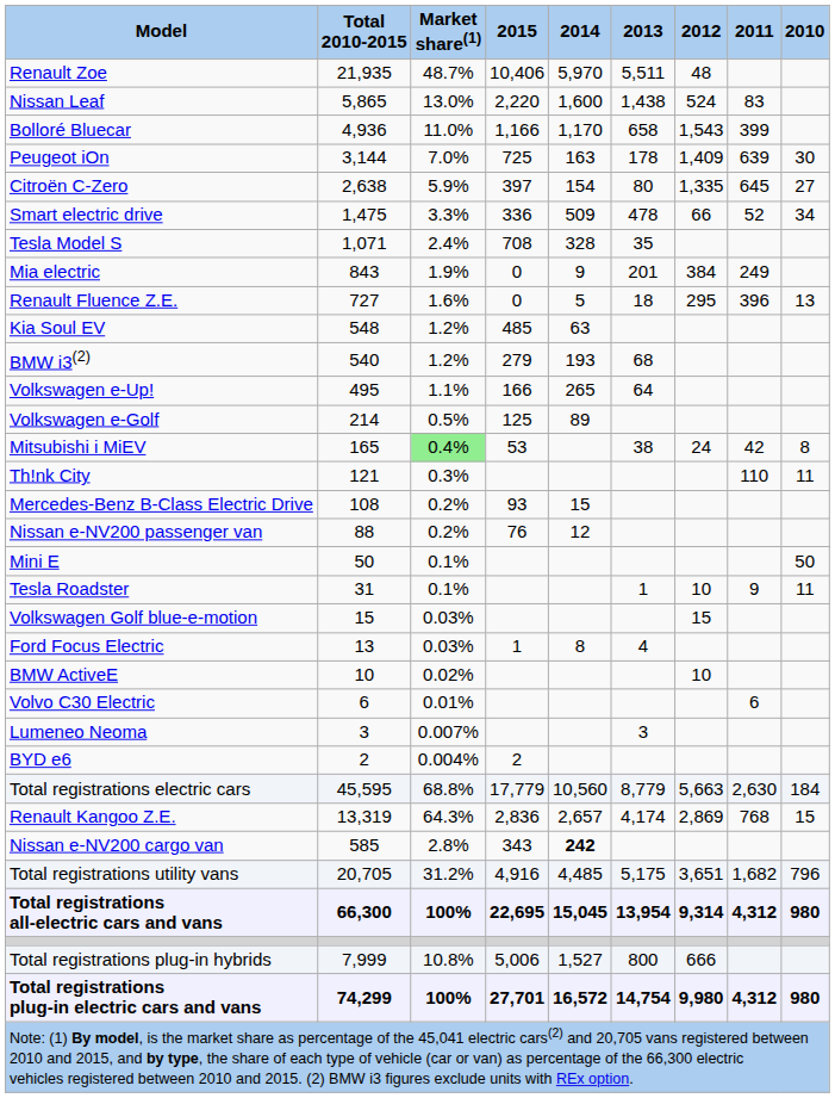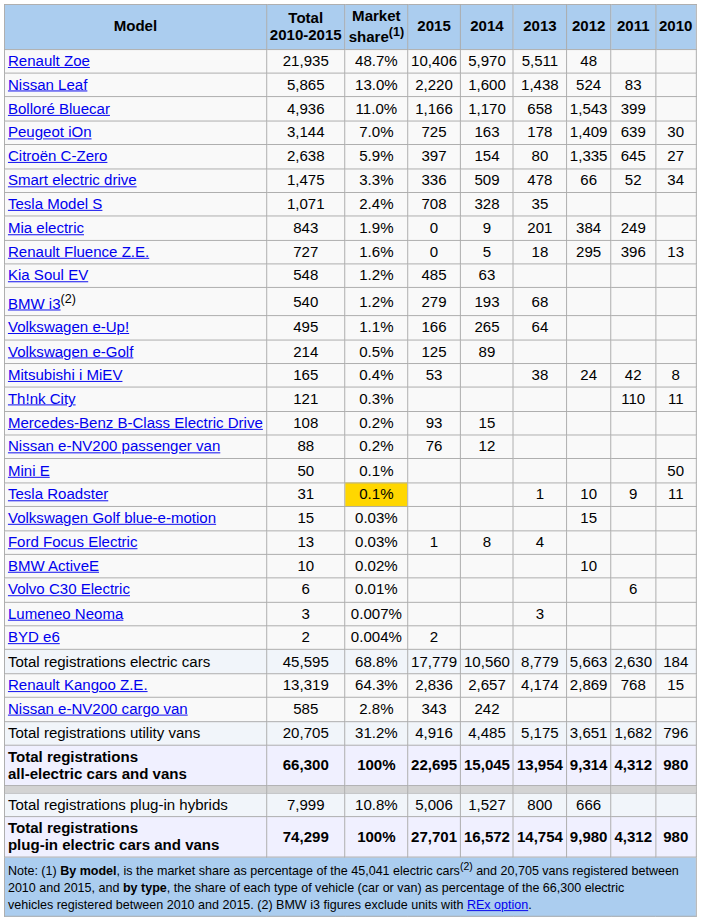Mitsubishi i MiEV | Market share(1): lightgreen background -> no background
Tesla Roadster | Market share(1): no background -> gold background
Nissan e-NV200 cargo van | 2014: bold -> normal
